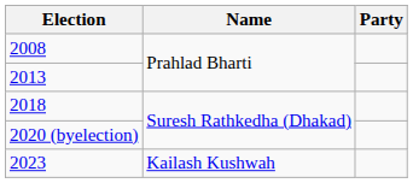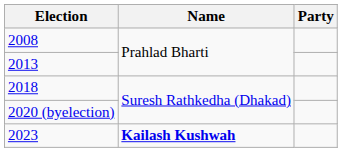2023 | Name: normal -> bold
